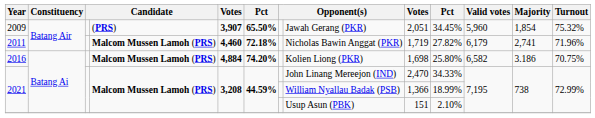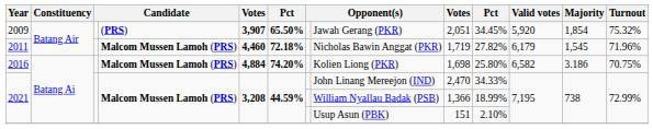2009 | Valid votes: 5,960 -> 5,920
2011 | Majority: 2,741 -> 1,545
